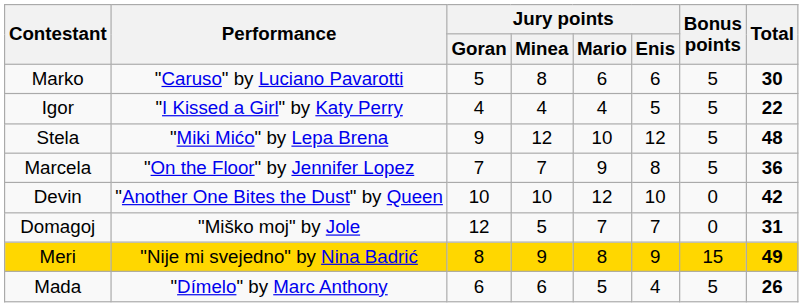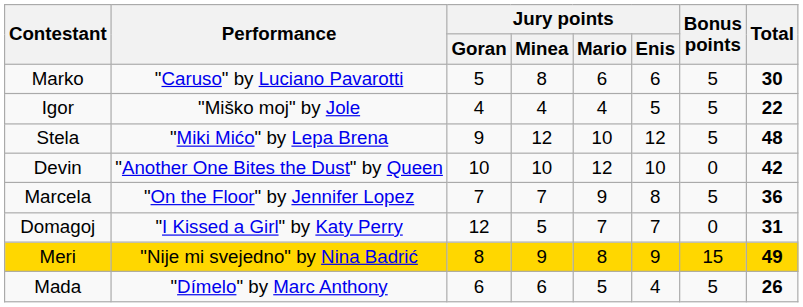Igor | Performance: "I Kissed a Girl" by Katy Perry -> "Miško moj" by Jole
rows swapped: Devin <-> Marcela
Domagoj | Performance: "Miško moj" by Jole -> "I Kissed a Girl" by Katy Perry
